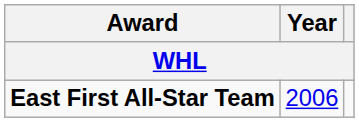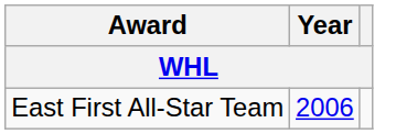row 3 | Award: bold -> normal
